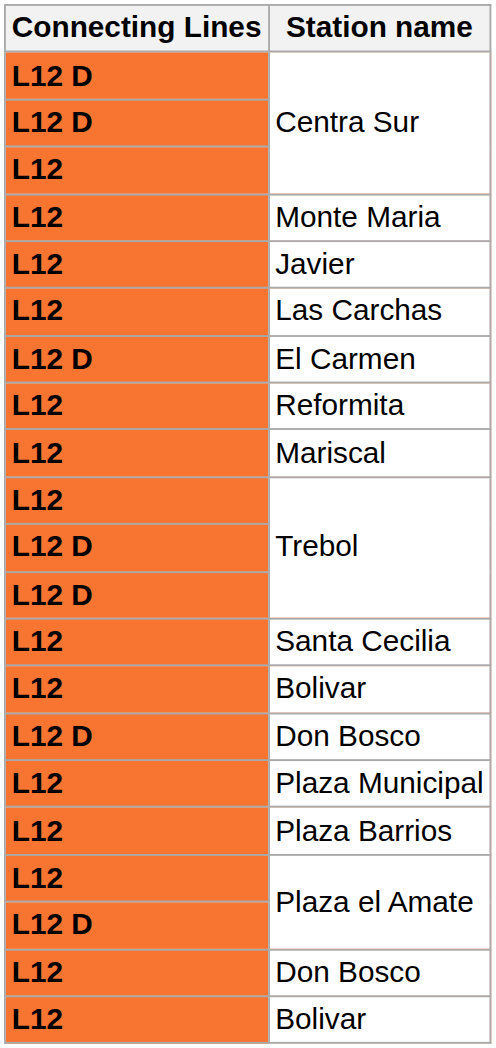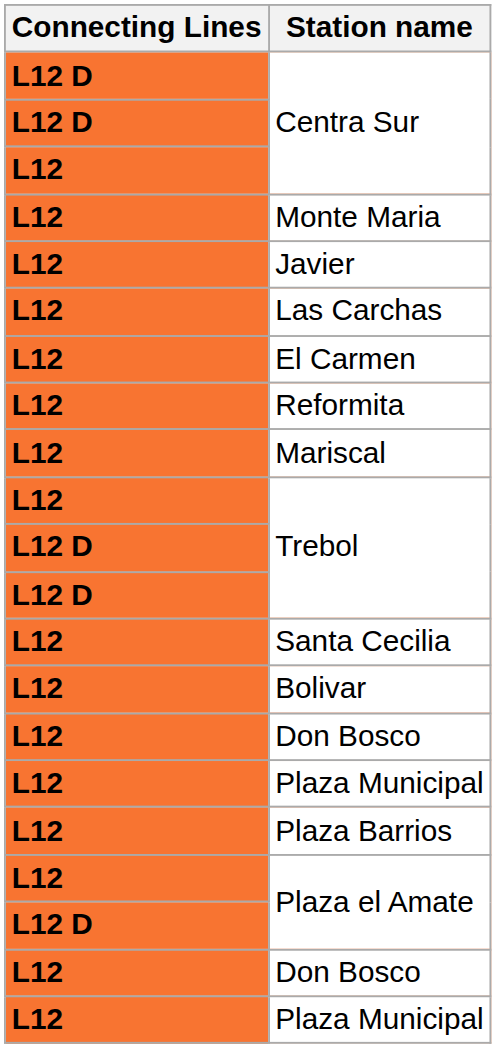row 8 | Connecting Lines: L12 D -> L12
row 16 | Connecting Lines: L12 D -> L12
row 22 | Station name: Bolivar -> Plaza Municipal
